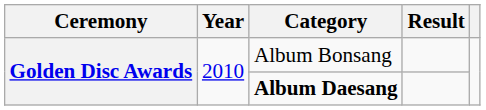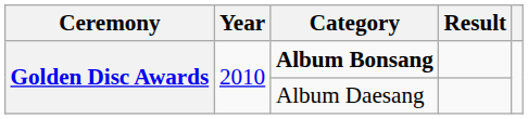Album Bonsang | Category: normal -> bold
Album Daesang | Category: bold -> normal
